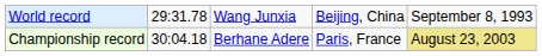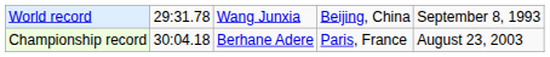Championship record | column 5: khaki background -> no background
